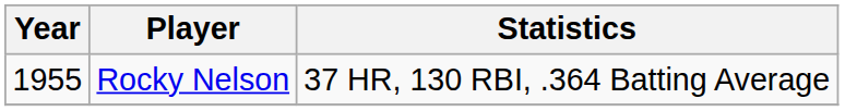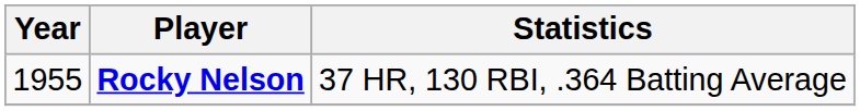row 2 | Player: normal -> bold
